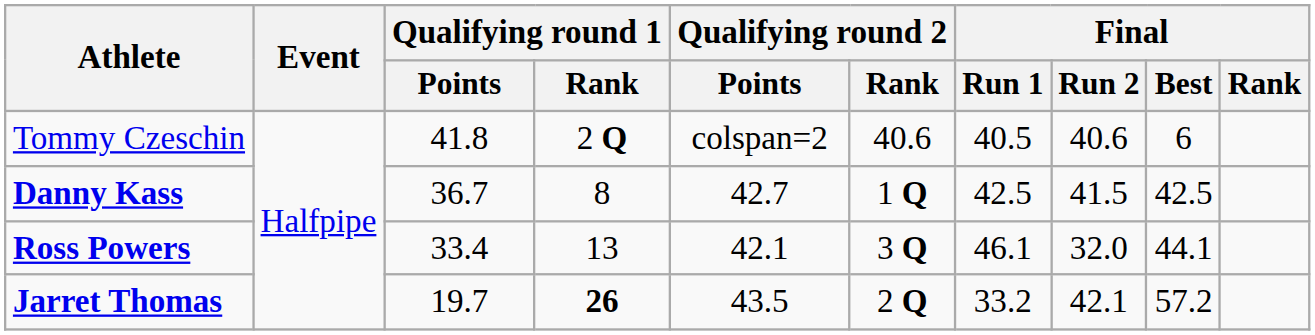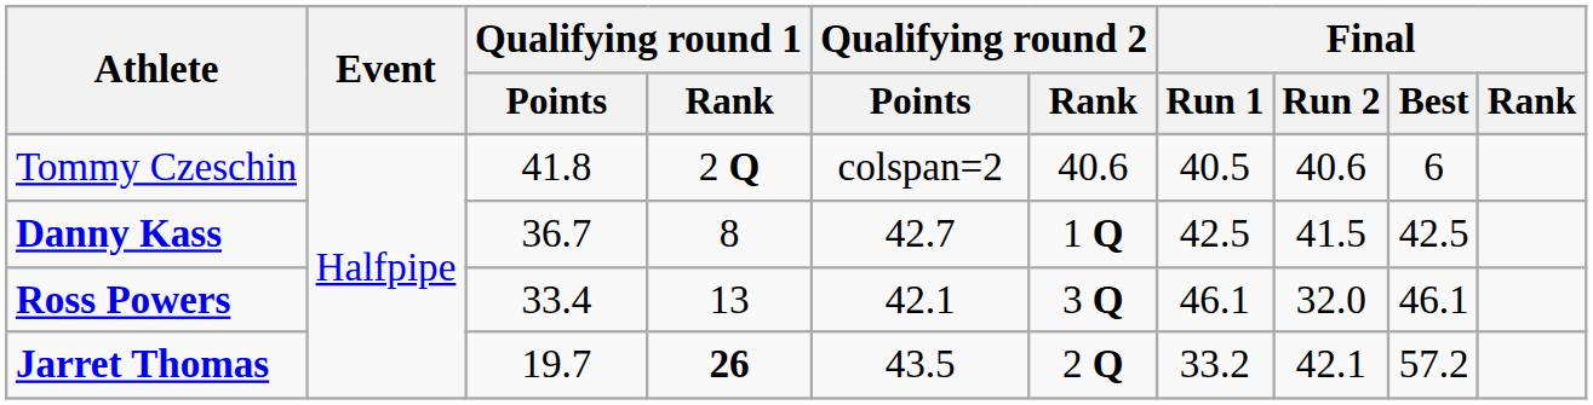Ross Powers | Final / Best: 44.1 -> 46.1
